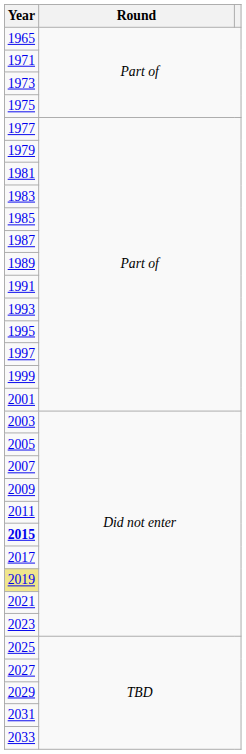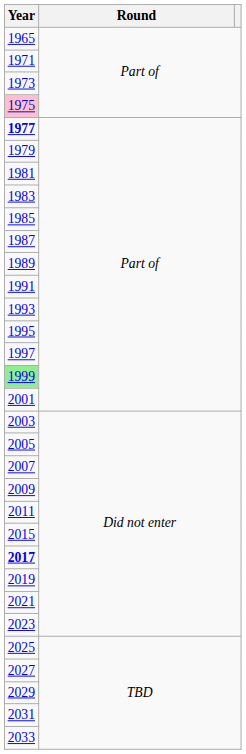1975 | Year: no background -> pink background
1977 | Year: normal -> bold
1999 | Year: no background -> lightgreen background
2015 | Year: bold -> normal
2017 | Year: normal -> bold
2019 | Year: khaki background -> no background
